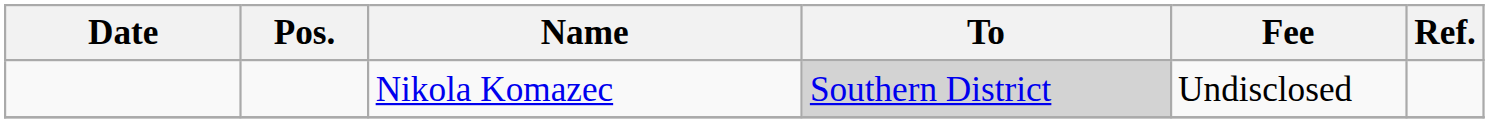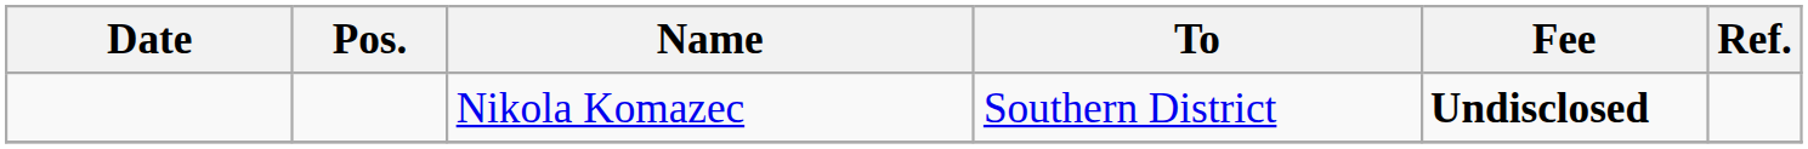Nikola Komazec | To: lightgrey background -> no background
Nikola Komazec | Fee: normal -> bold
